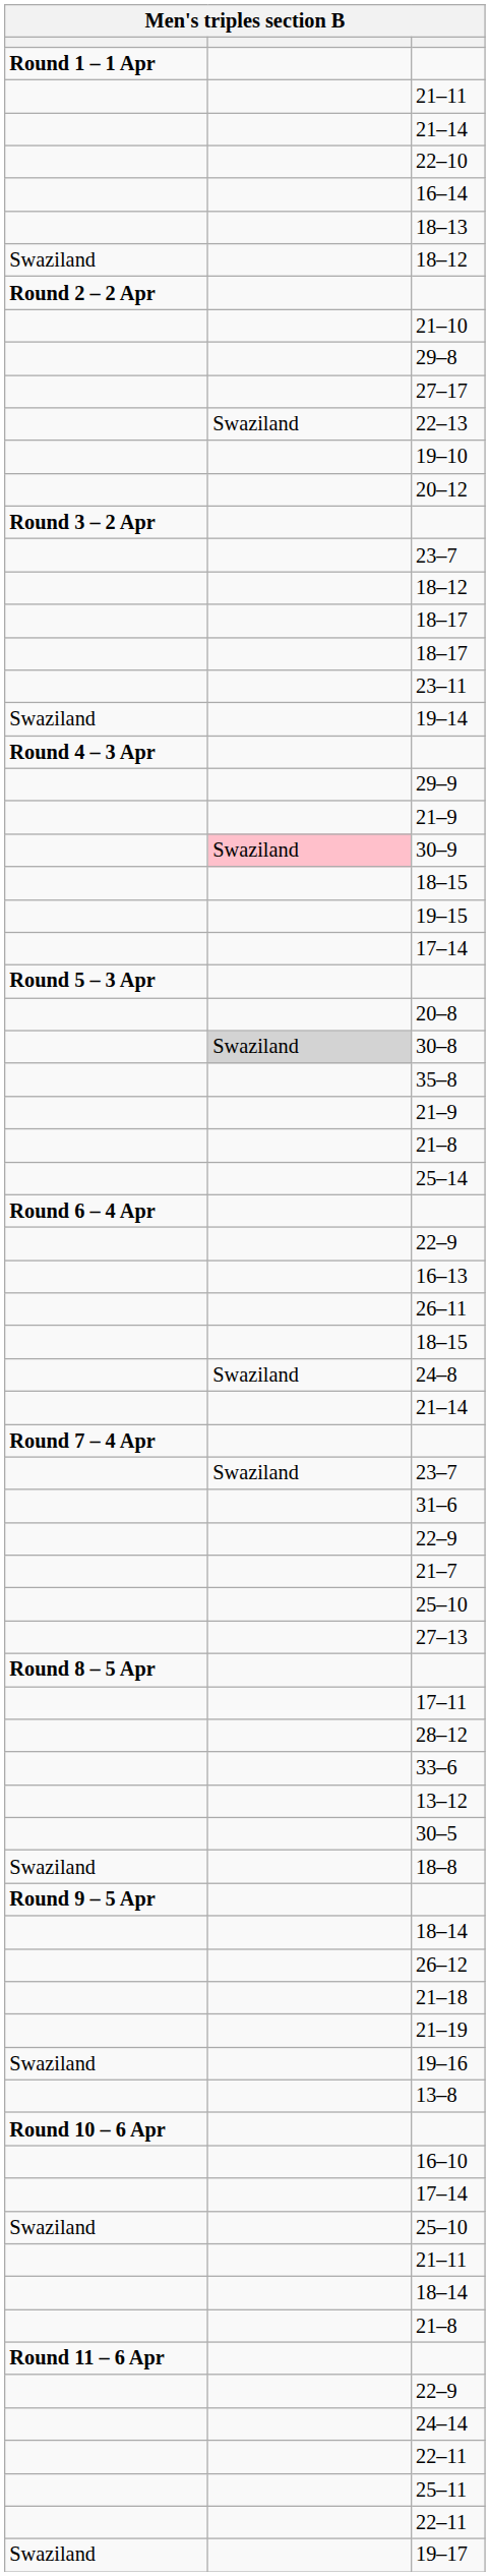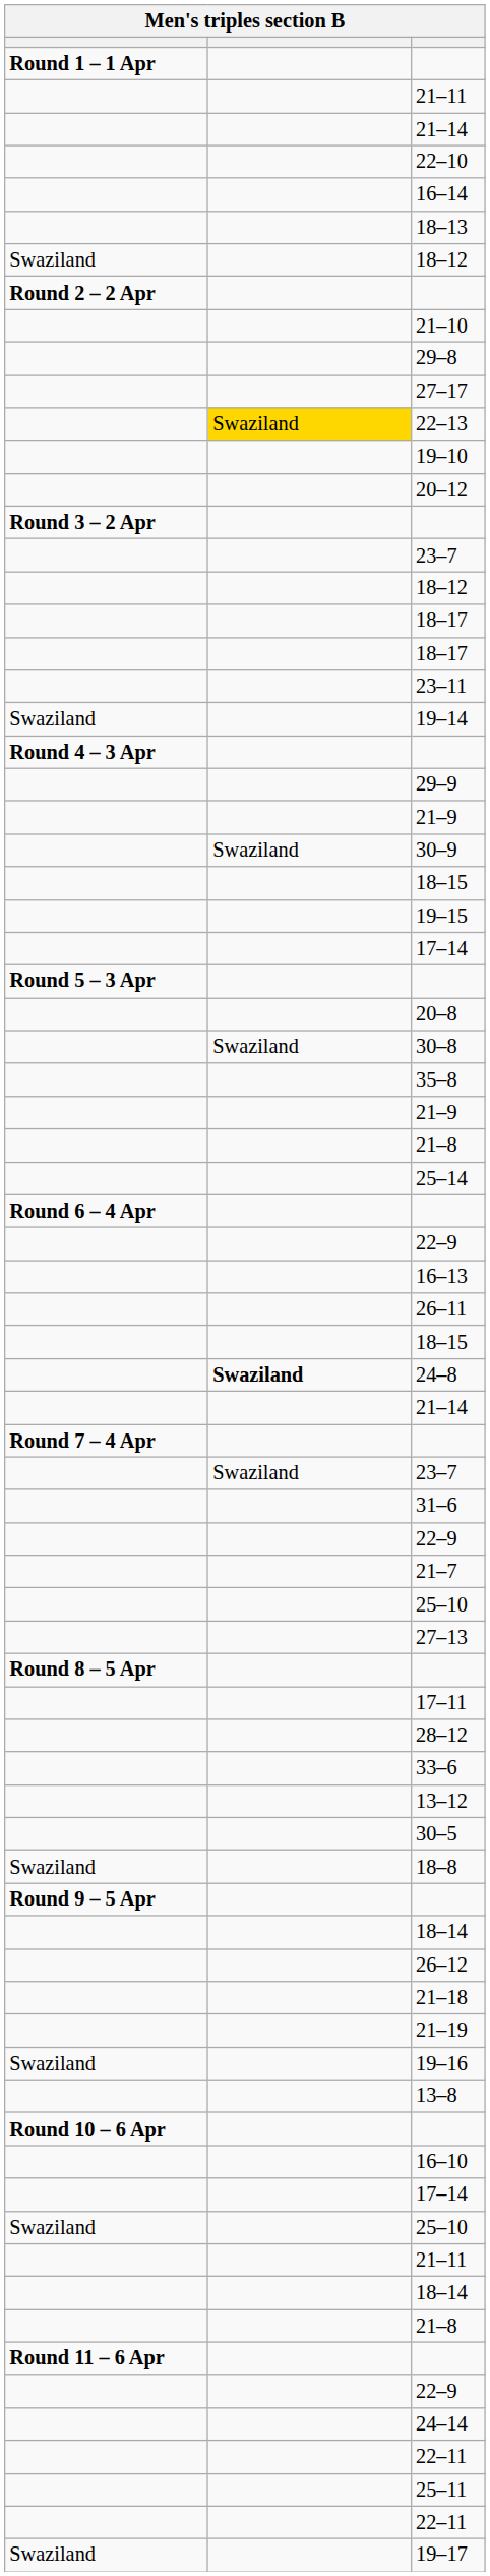22–13 | column 2: no background -> gold background
30–9 | column 2: pink background -> no background
30–8 | column 2: lightgrey background -> no background
24–8 | column 2: normal -> bold
